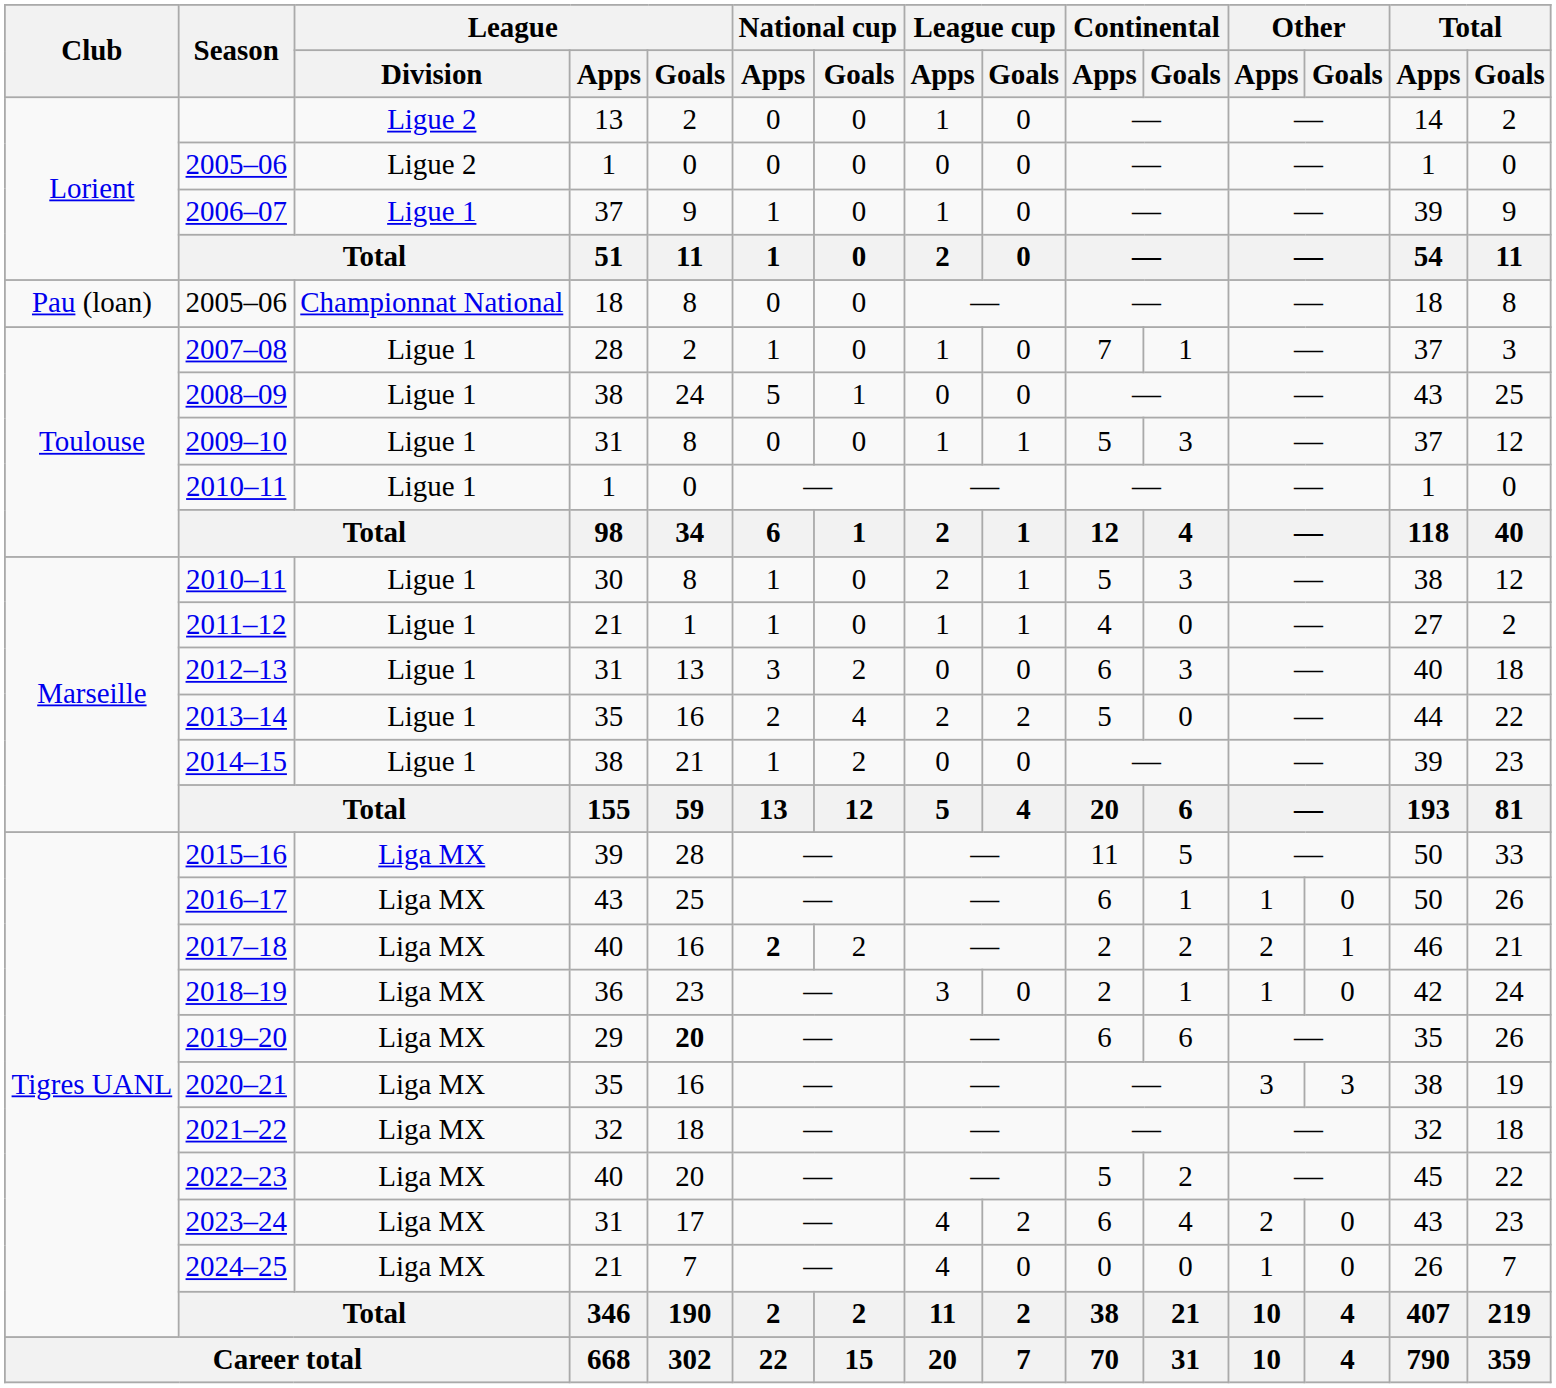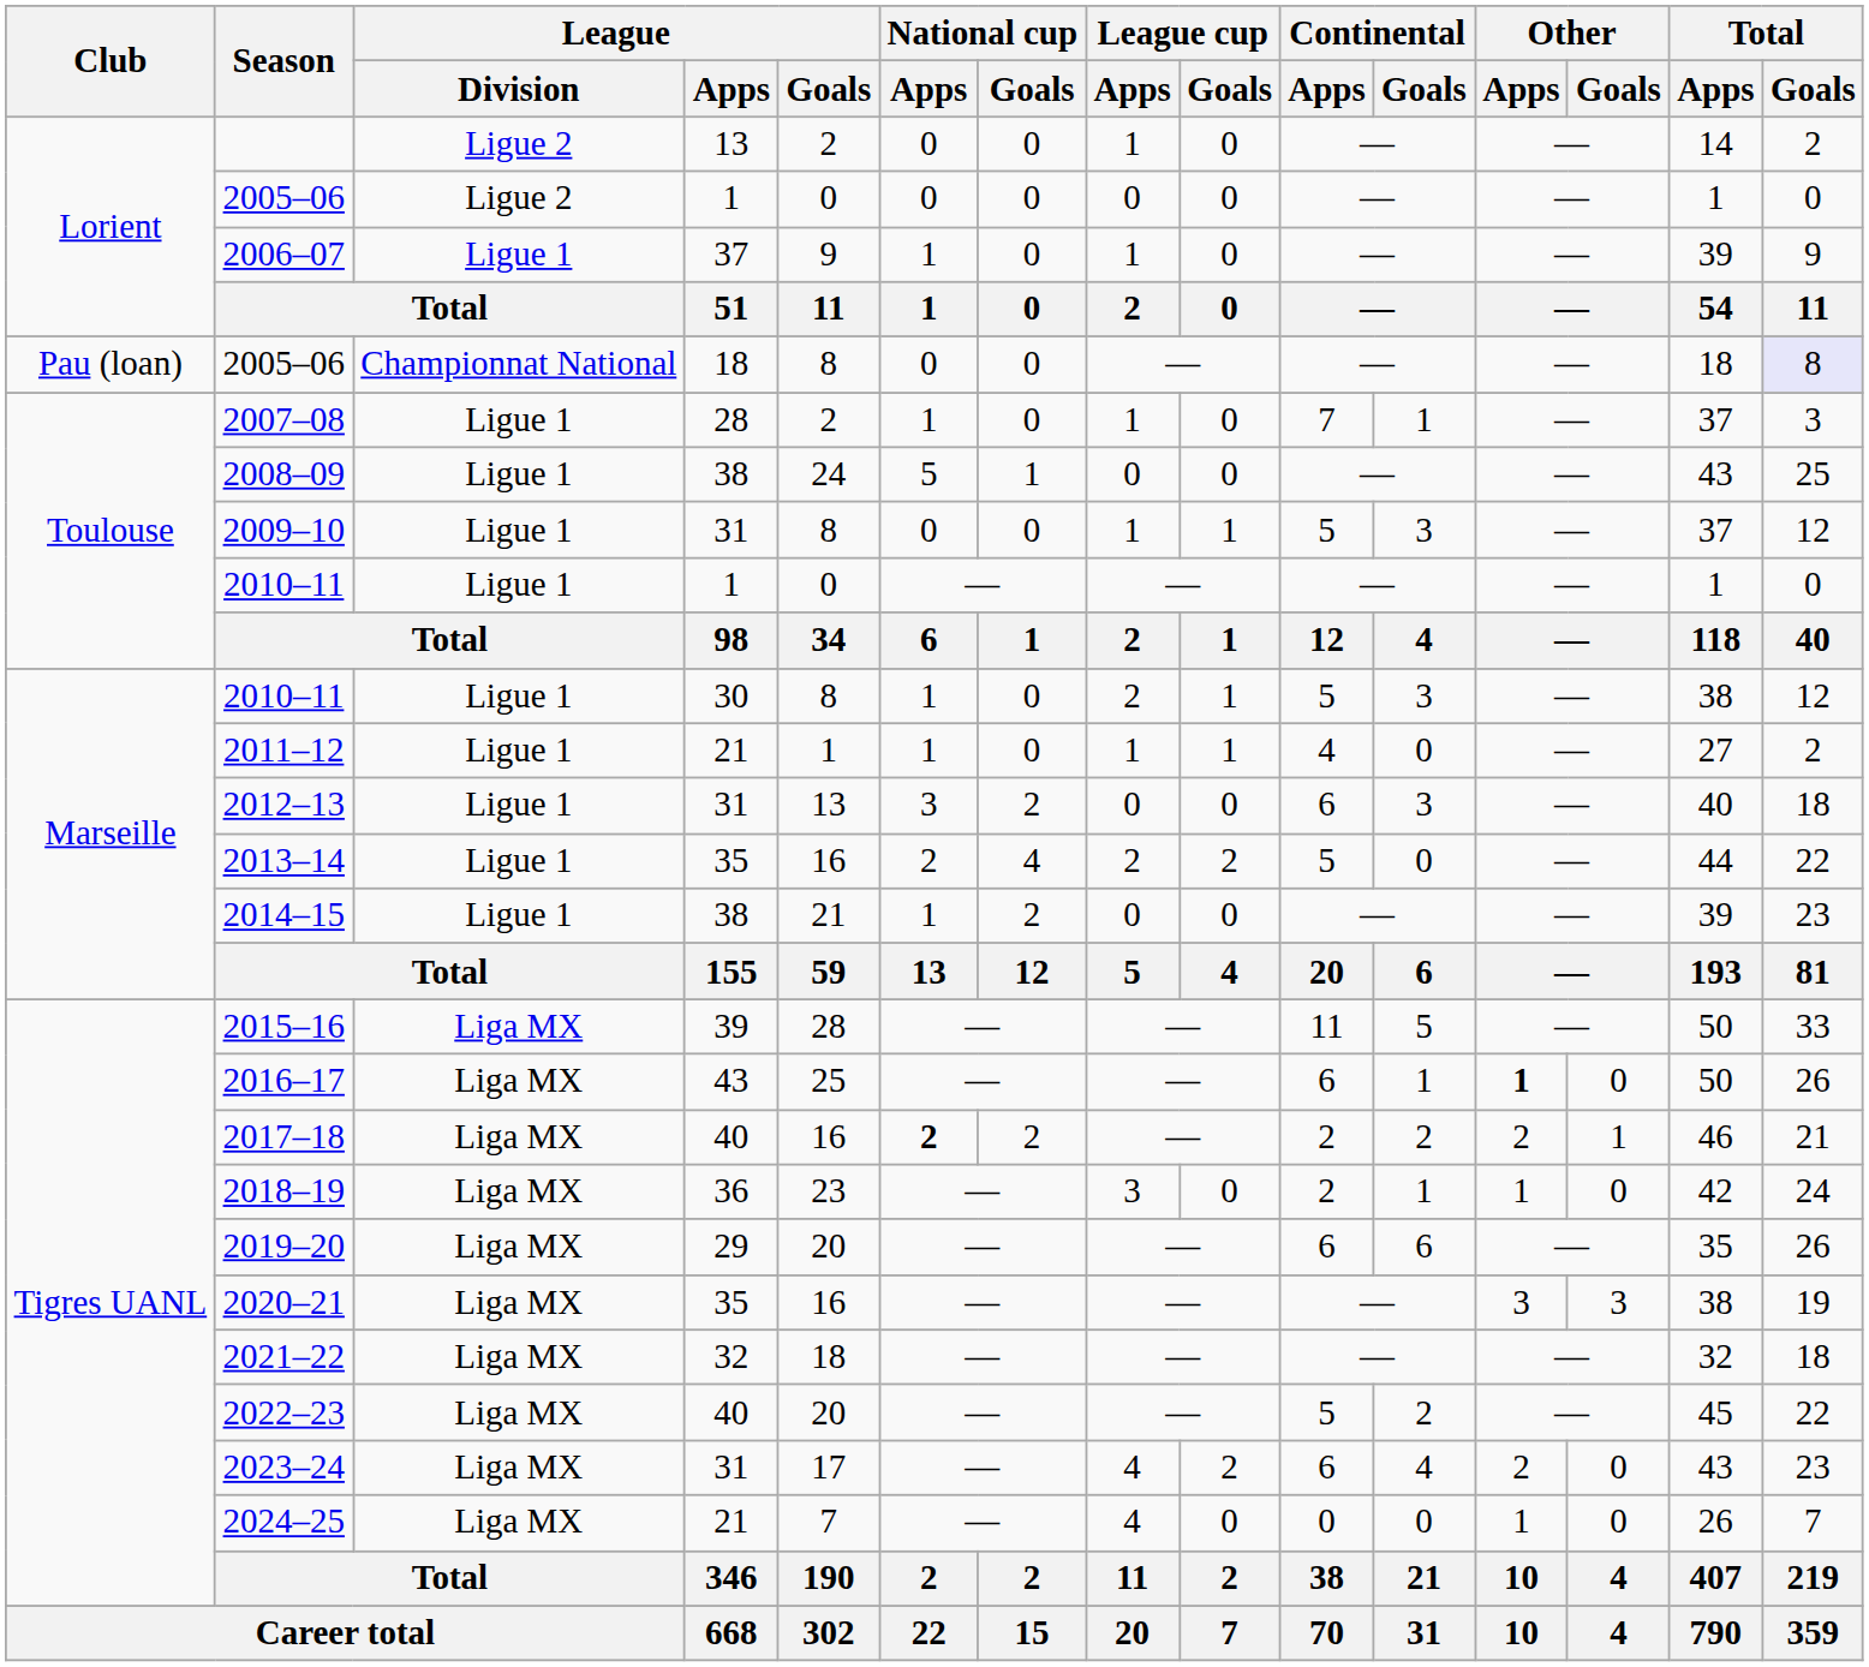2005–06 / 18 | Total / Goals: no background -> lavender background
2016–17 | Other / Apps: normal -> bold
2019–20 | League / Goals: bold -> normal
